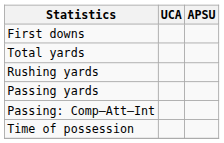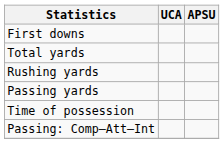rows swapped: Passing: Comp–Att–Int <-> Time of possession
